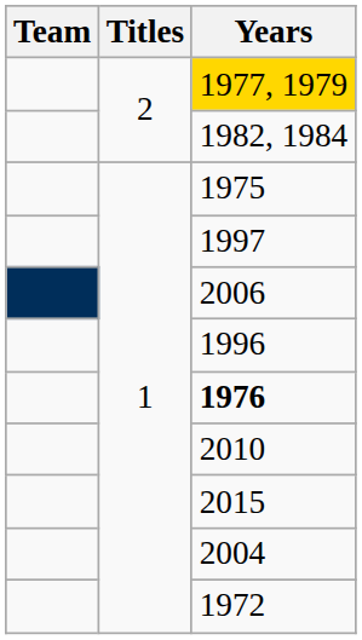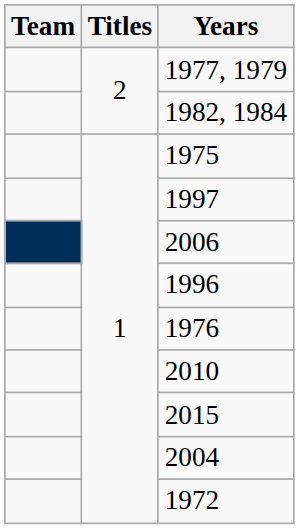1977, 1979 | Years: gold background -> no background
1976 | Years: bold -> normal
